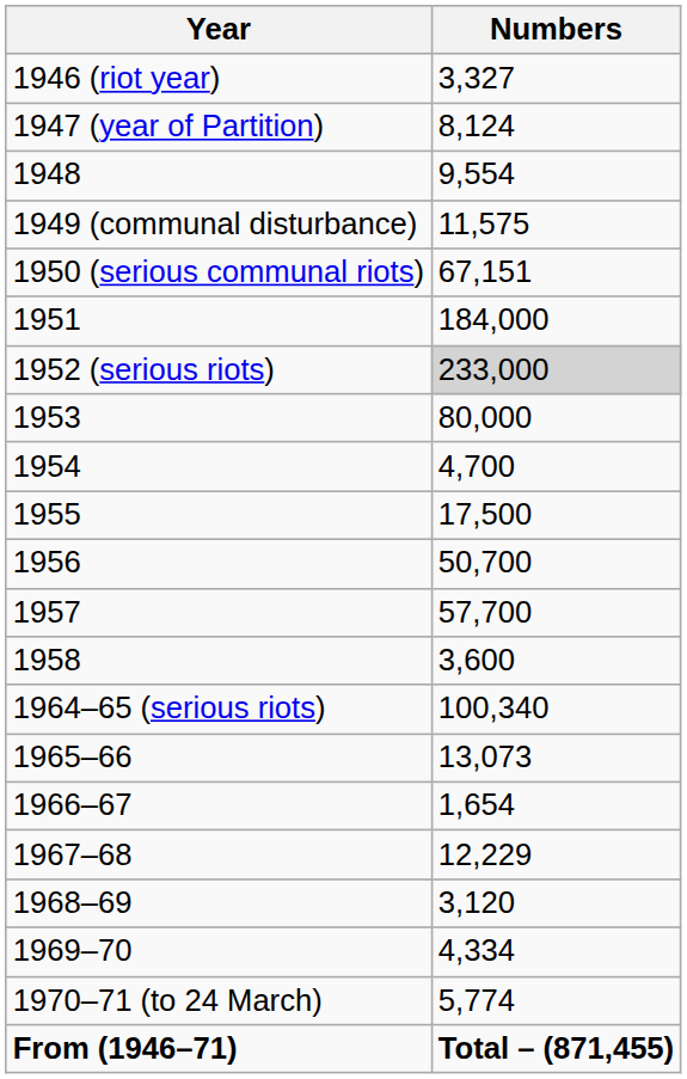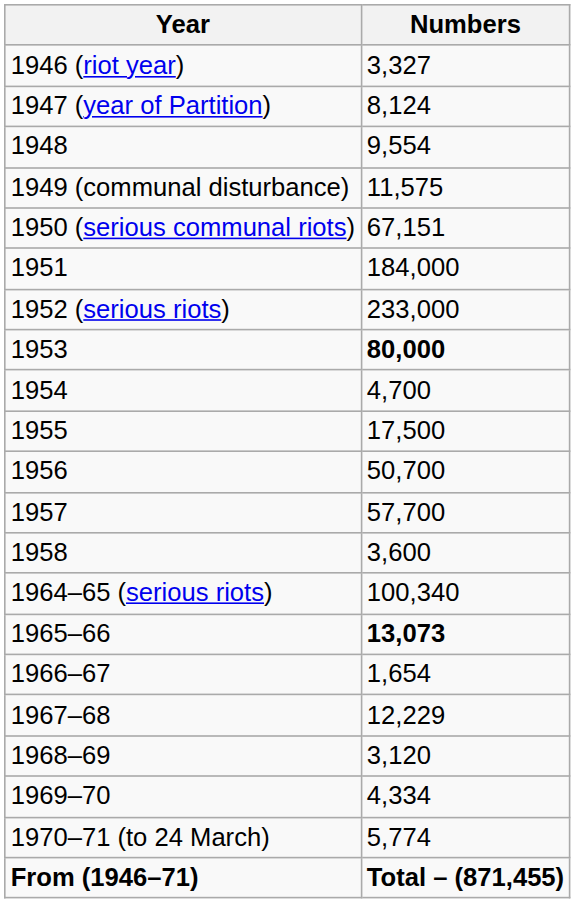1952 (serious riots) | Numbers: lightgrey background -> no background
1953 | Numbers: normal -> bold
1965–66 | Numbers: normal -> bold
